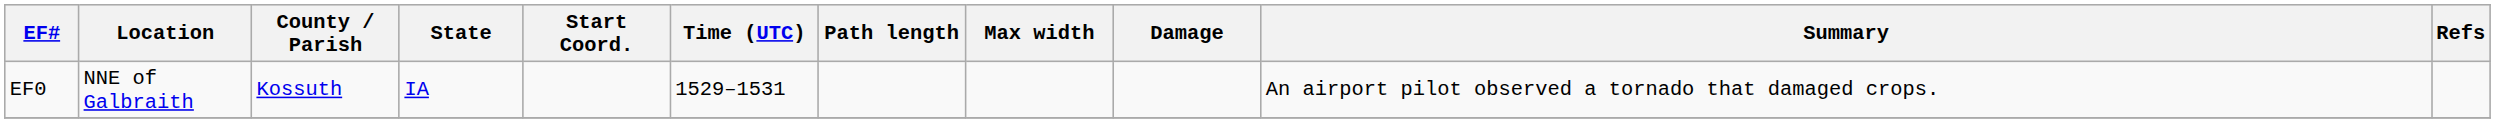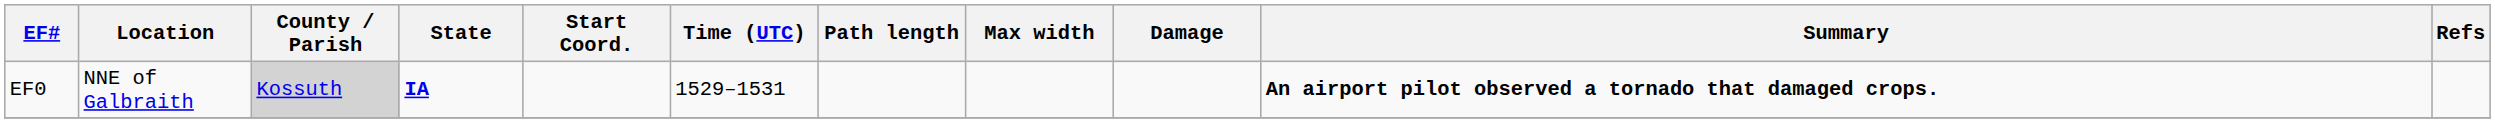EF0 | County / Parish: no background -> lightgrey background
EF0 | State: normal -> bold
EF0 | Summary: normal -> bold
